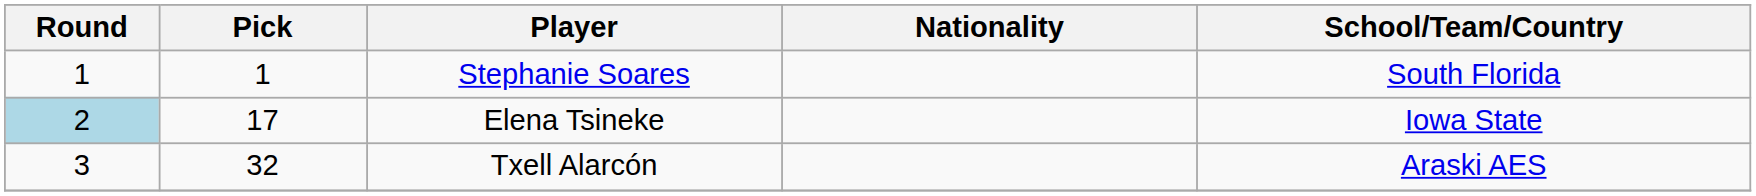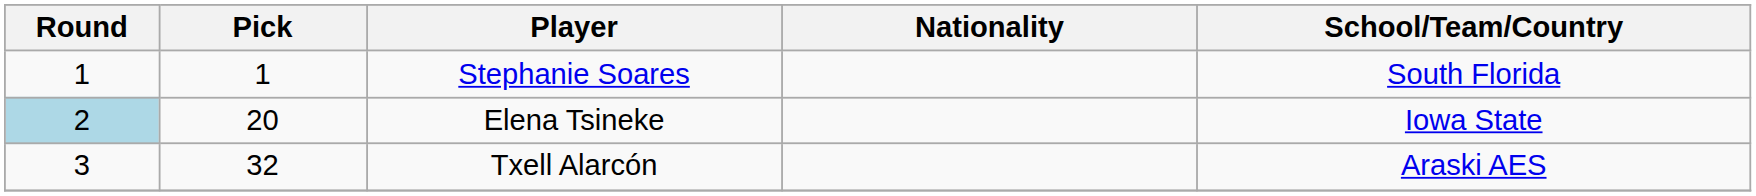Elena Tsineke | Pick: 17 -> 20
